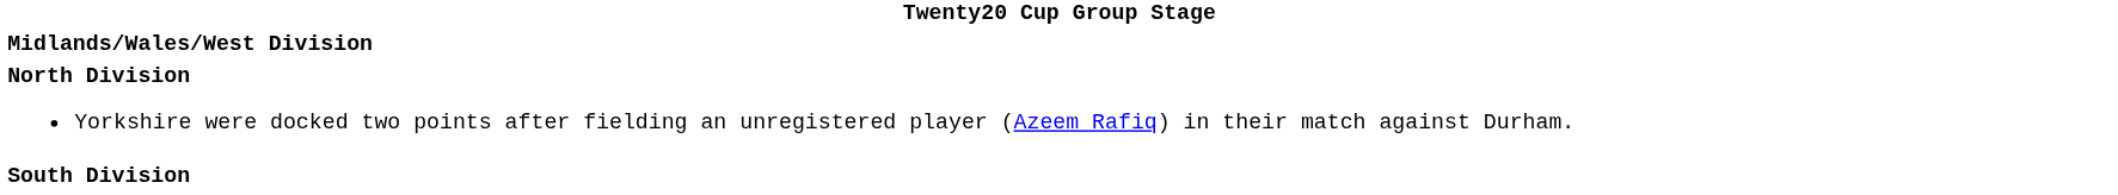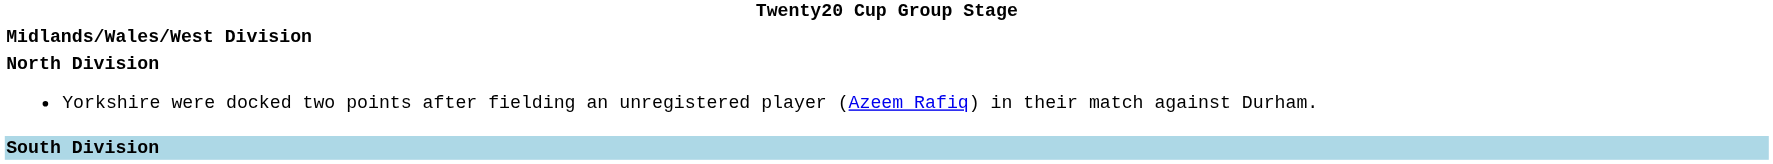row 4 | column 1: no background -> lightblue background
